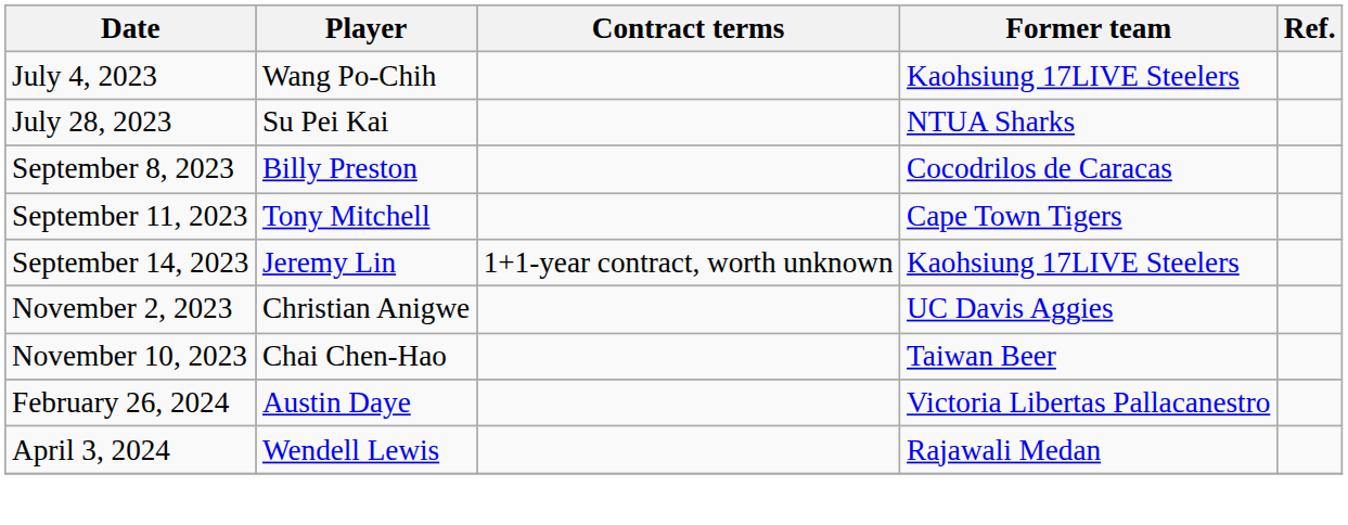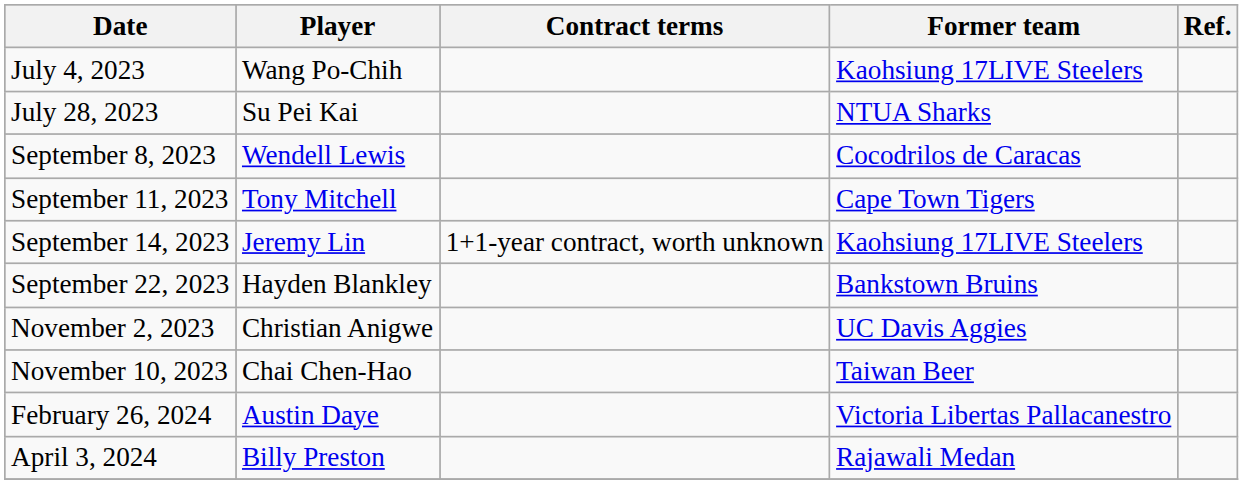September 8, 2023 | Player: Billy Preston -> Wendell Lewis
+ row: September 22, 2023 | Hayden Blankley | Bankstown Bruins
April 3, 2024 | Player: Wendell Lewis -> Billy Preston
